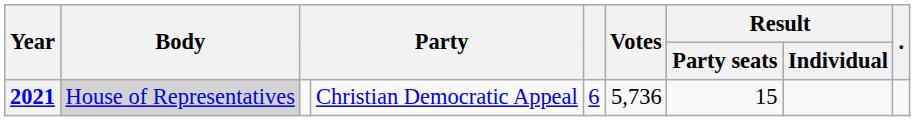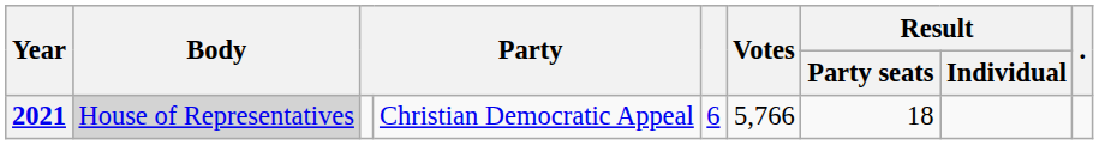2021 | Votes: 5,736 -> 5,766
2021 | Result / Party seats: 15 -> 18
